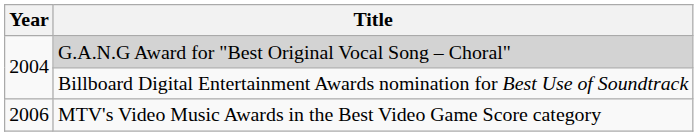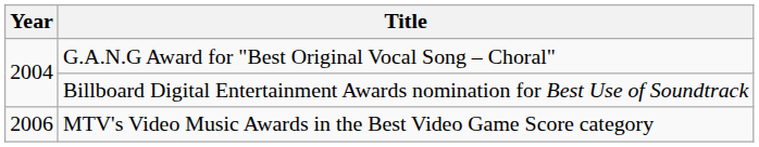G.A.N.G Award for "Best Original Vocal Song – Choral" | Title: lightgrey background -> no background
